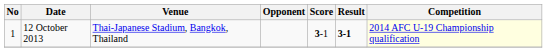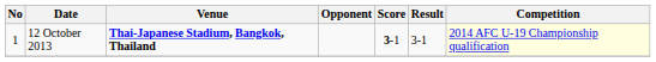12 October 2013 | Venue: normal -> bold
12 October 2013 | Result: bold -> normal
